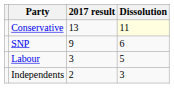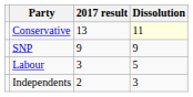SNP | Dissolution: 6 -> 9
